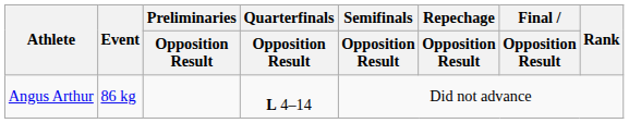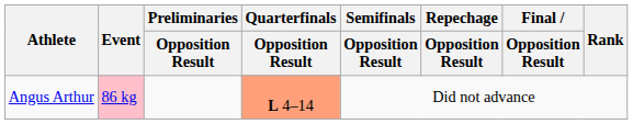Angus Arthur | Event: no background -> pink background
Angus Arthur | Quarterfinals / Opposition Result: no background -> lightsalmon background
